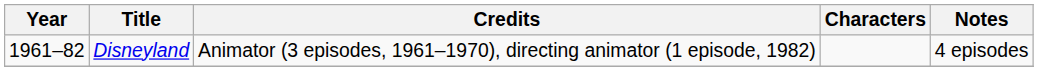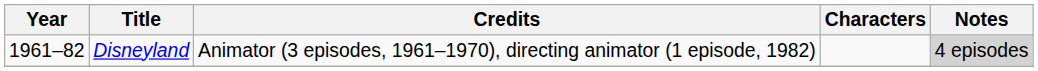Disneyland | Notes: no background -> lightgrey background
